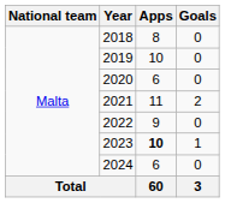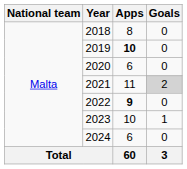2019 | Apps: normal -> bold
2021 | Goals: no background -> lightgrey background
2022 | Apps: normal -> bold
2023 | Apps: bold -> normal
